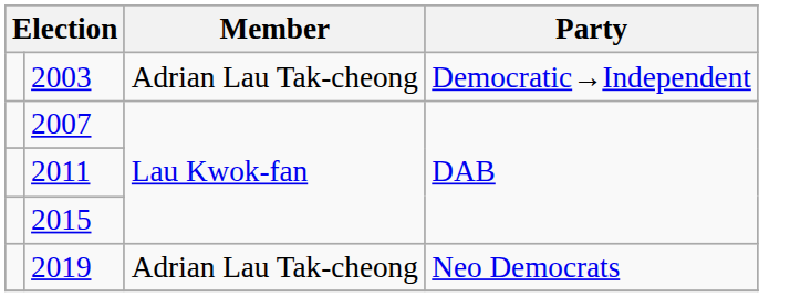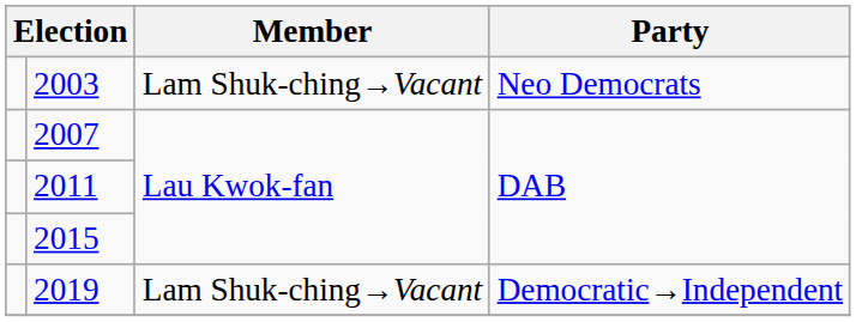2003 | Member: Adrian Lau Tak-cheong -> Lam Shuk-ching→Vacant
2003 | Party: Democratic→Independent -> Neo Democrats
2019 | Member: Adrian Lau Tak-cheong -> Lam Shuk-ching→Vacant
2019 | Party: Neo Democrats -> Democratic→Independent
